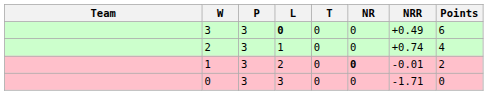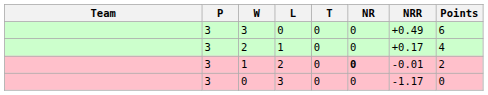columns swapped: P <-> W
row 2 | L: bold -> normal
row 3 | NRR: +0.74 -> +0.17
row 5 | NRR: -1.71 -> -1.17
